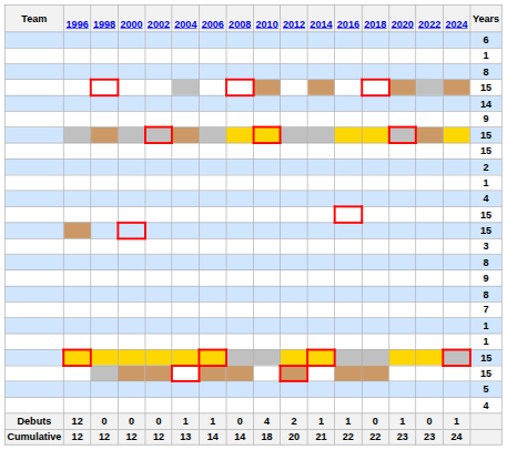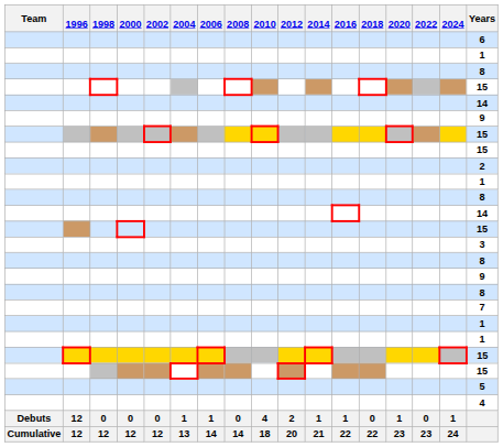row 12 | Years: 4 -> 8
row 13 | Years: 15 -> 14
